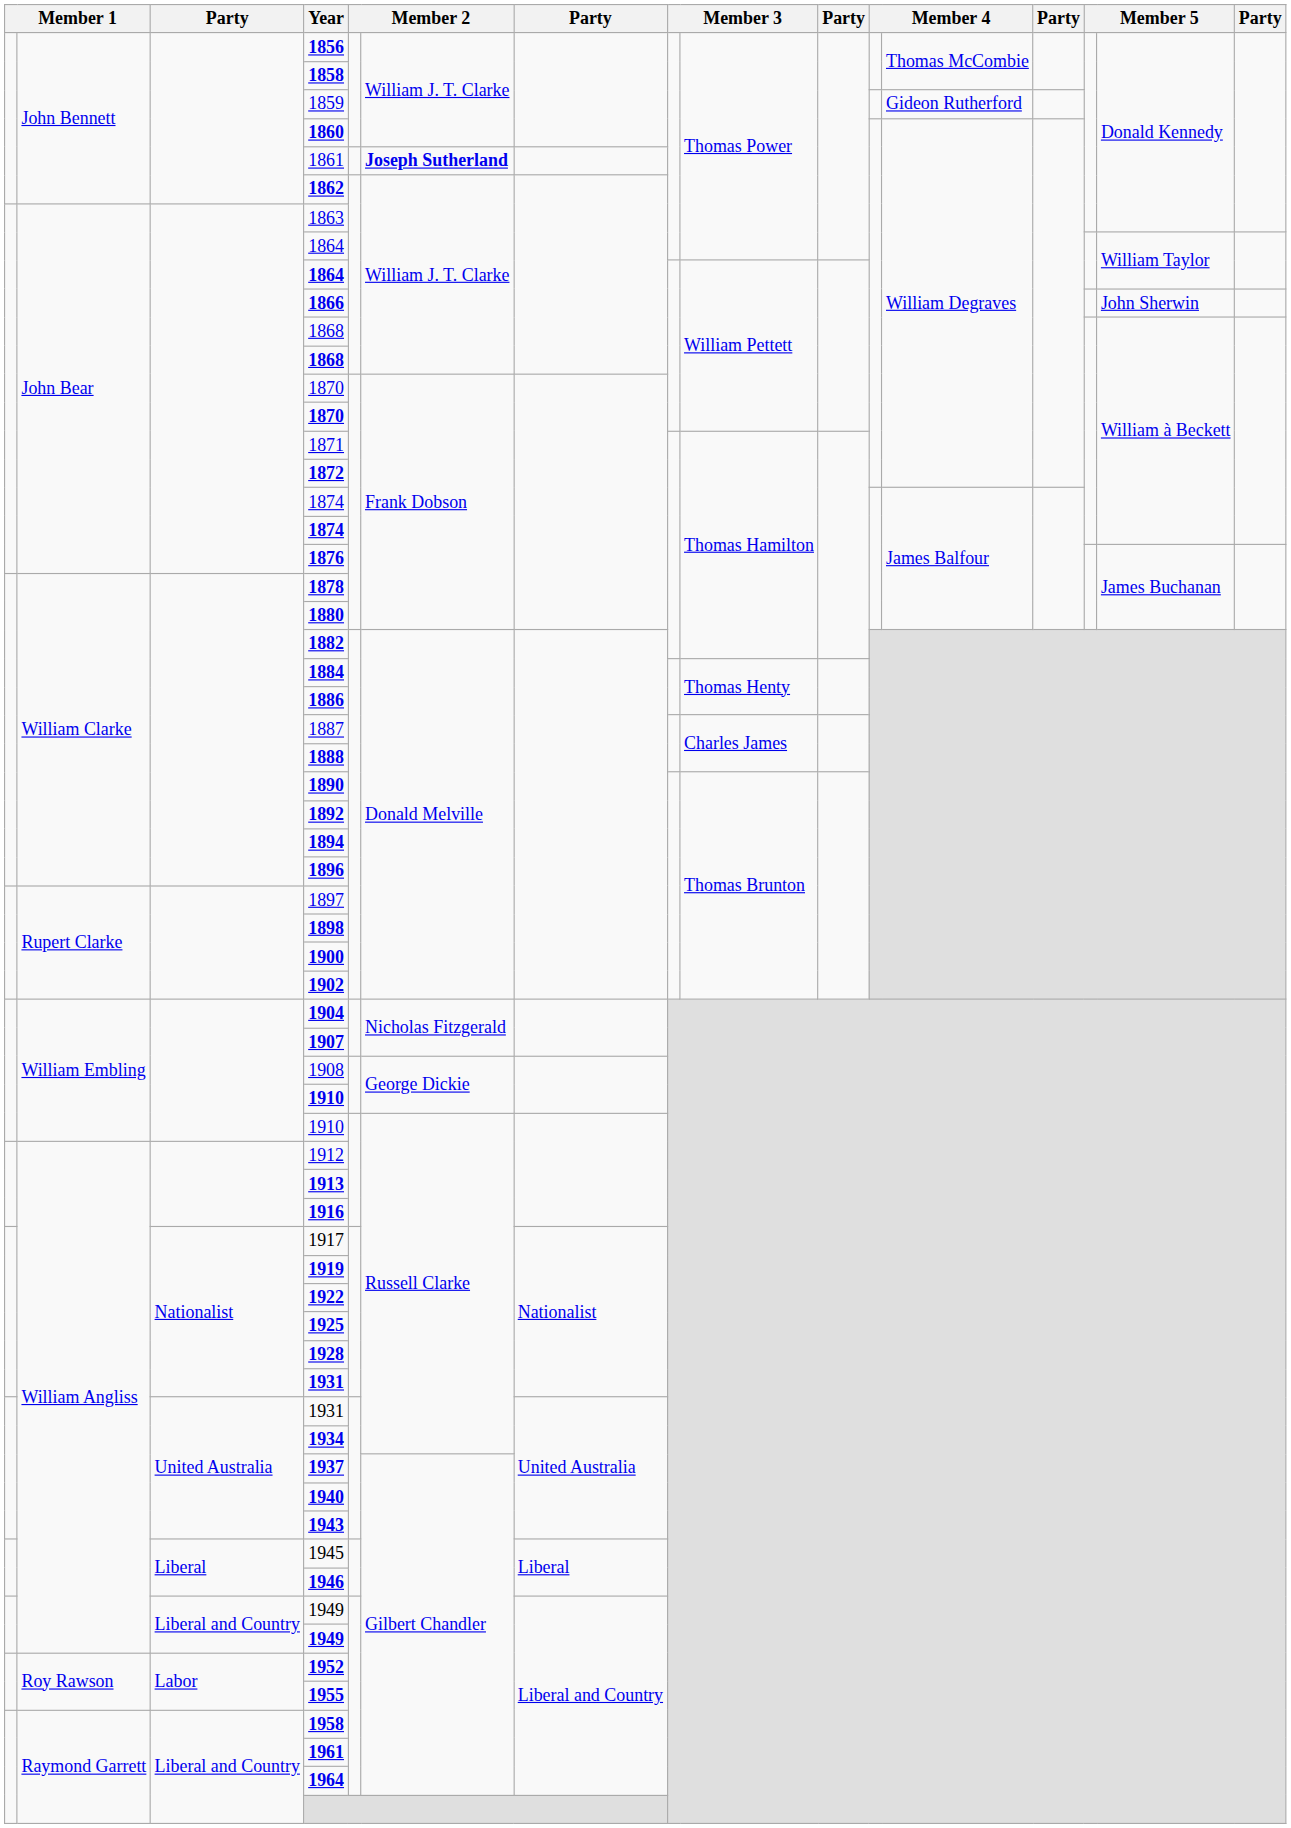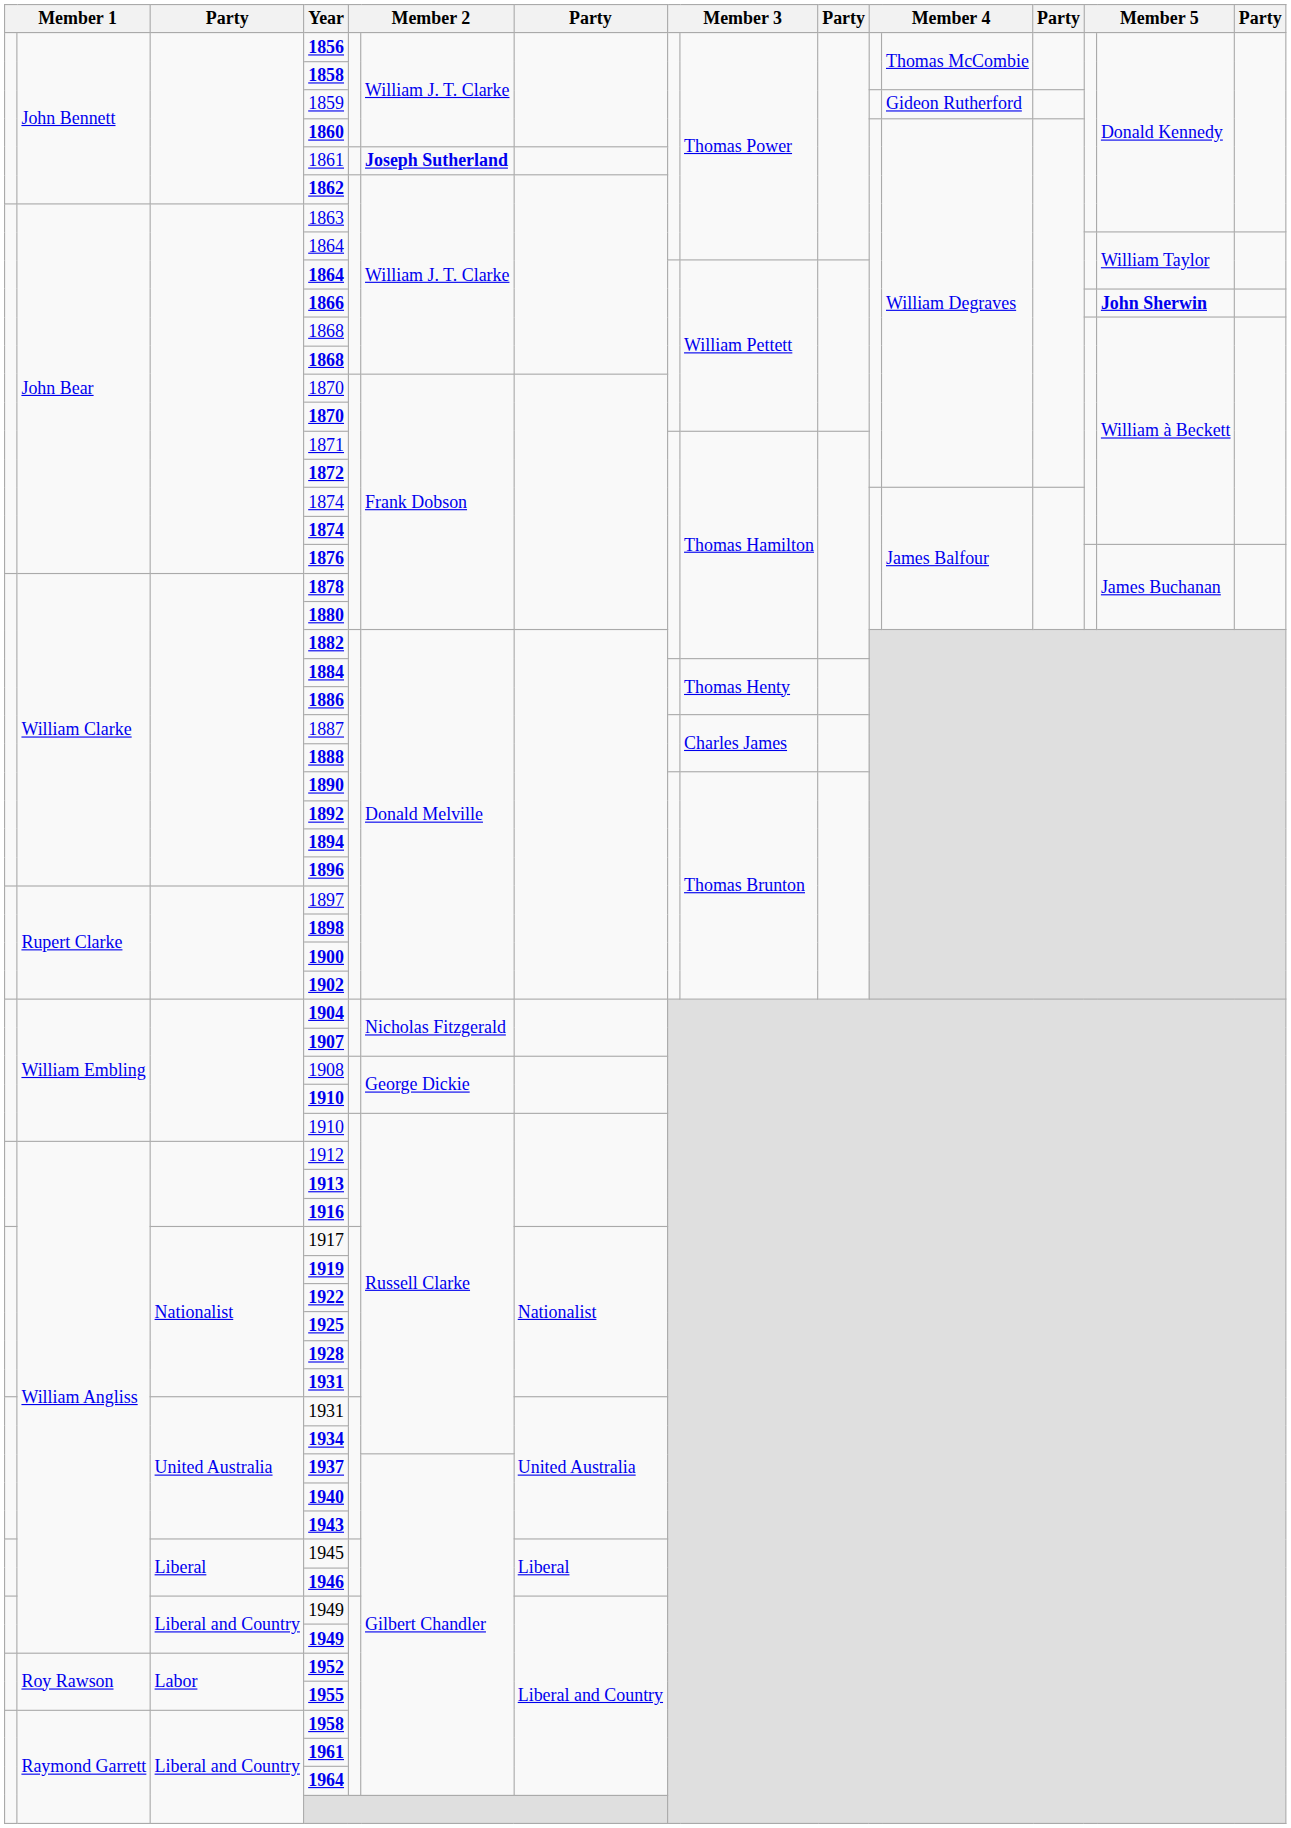1866 | column 15: normal -> bold
